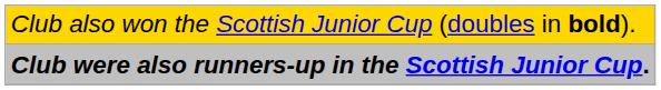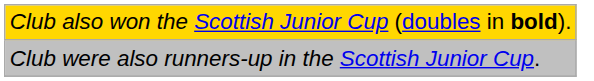row 2 | column 1: bold -> normal
